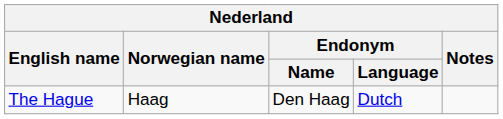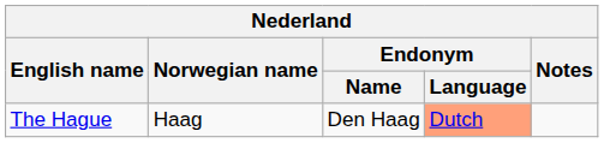The Hague | Endonym / Language: no background -> lightsalmon background
